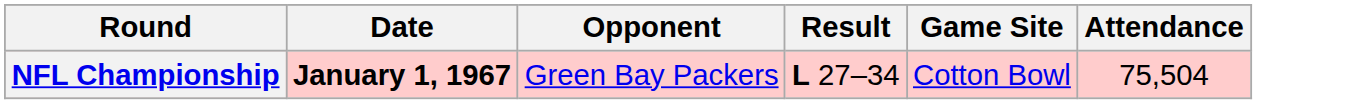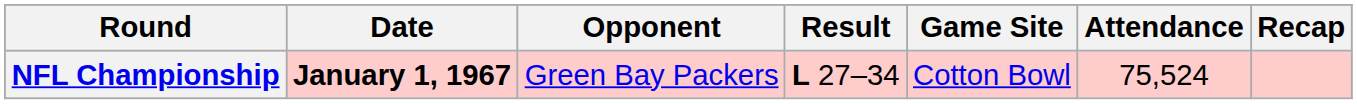+ column: Recap
NFL Championship | Attendance: 75,504 -> 75,524
